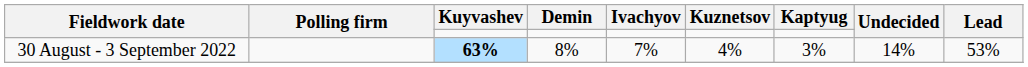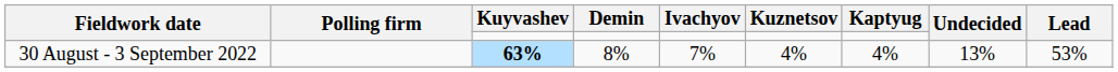30 August - 3 September 2022 | Kaptyug: 3% -> 4%
30 August - 3 September 2022 | Undecided: 14% -> 13%
